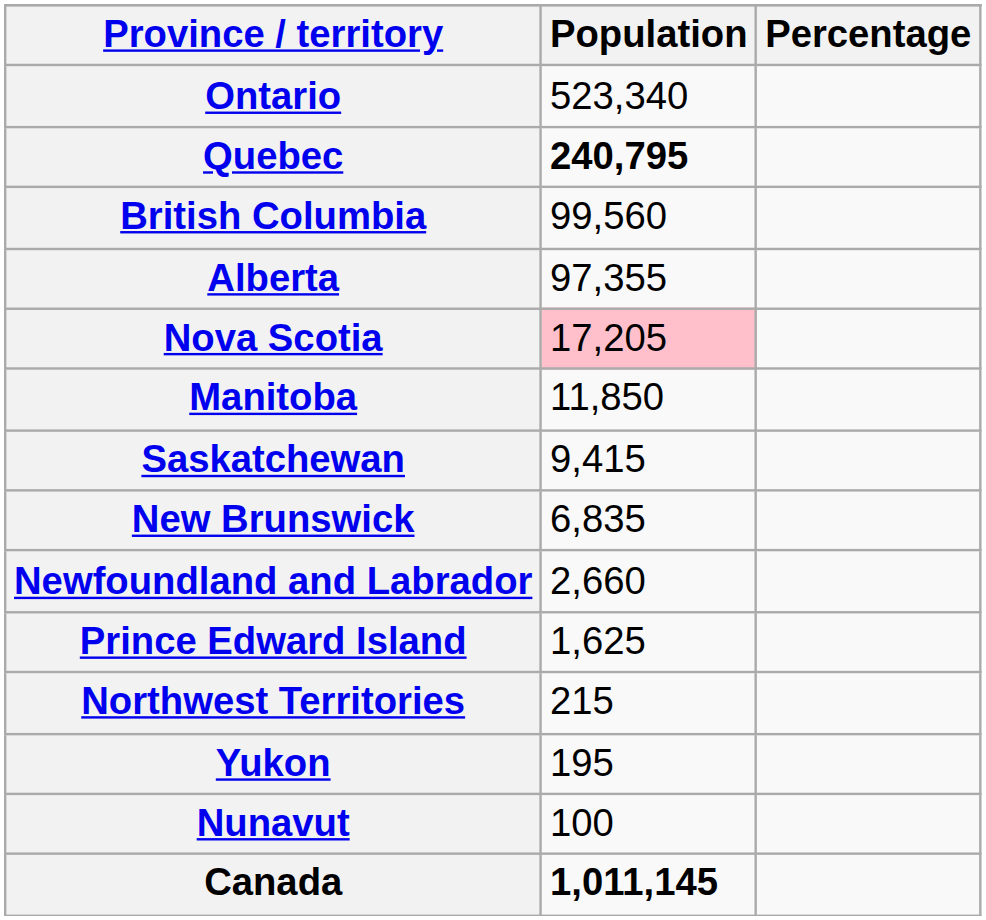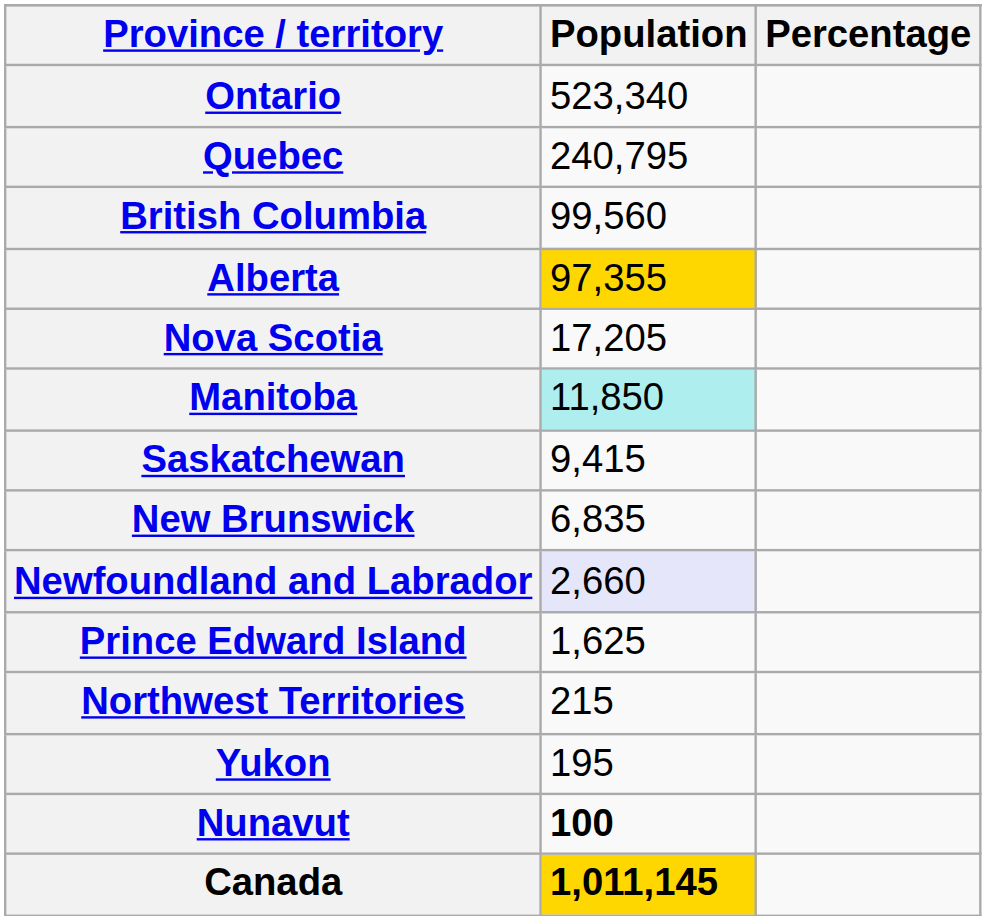Quebec | Population: bold -> normal
Alberta | Population: no background -> gold background
Nova Scotia | Population: pink background -> no background
Manitoba | Population: no background -> paleturquoise background
Newfoundland and Labrador | Population: no background -> lavender background
Nunavut | Population: normal -> bold
Canada | Population: no background -> gold background
